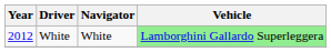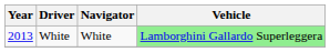row 2 | Year: 2012 -> 2013
